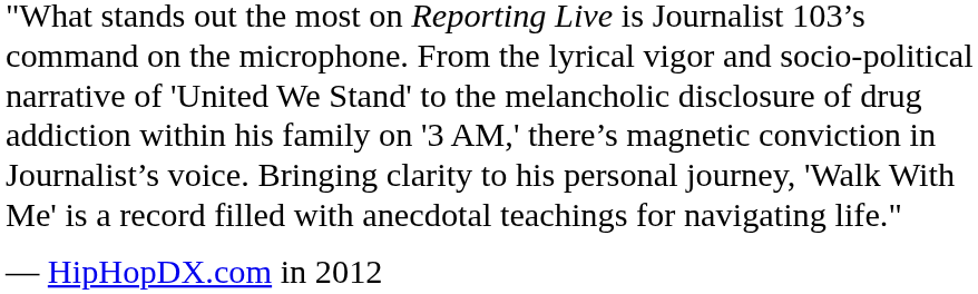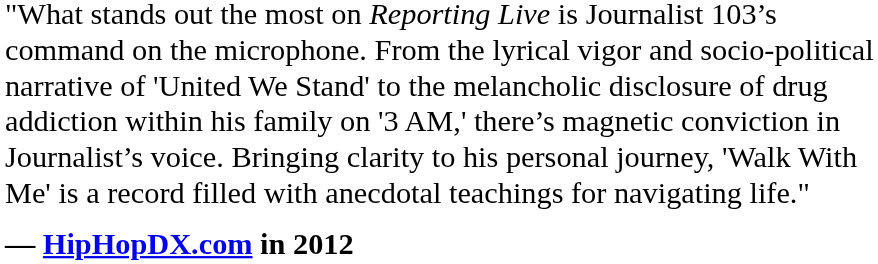row 2 | column 1: normal -> bold
